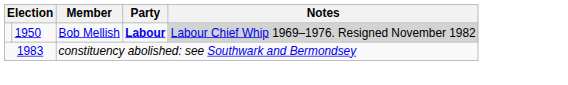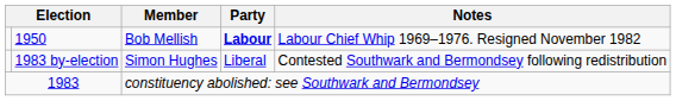Bob Mellish | Notes: lightgrey background -> no background
+ row: 1983 by-election | Simon Hughes | Liberal | Contested Southwark and Bermondsey following redistribution
